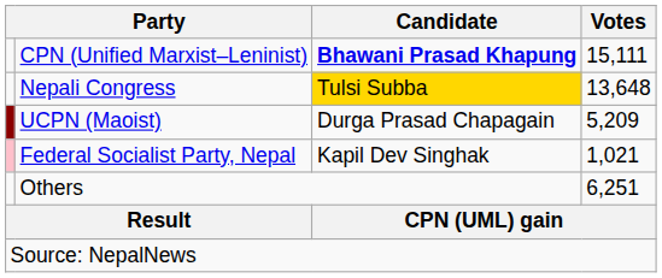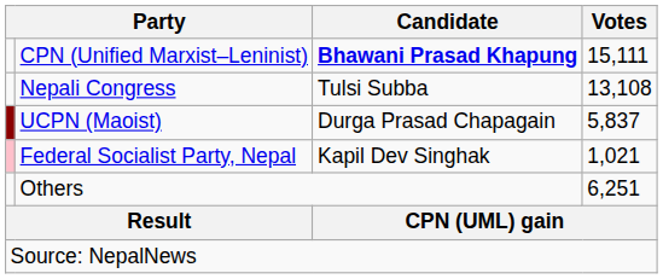Nepali Congress | Candidate: gold background -> no background
Nepali Congress | Votes: 13,648 -> 13,108
UCPN (Maoist) | Votes: 5,209 -> 5,837
